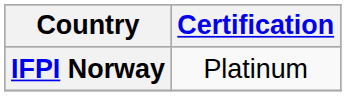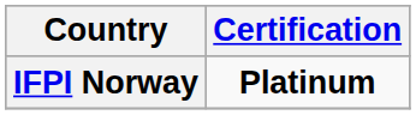IFPI Norway | Certification: normal -> bold
